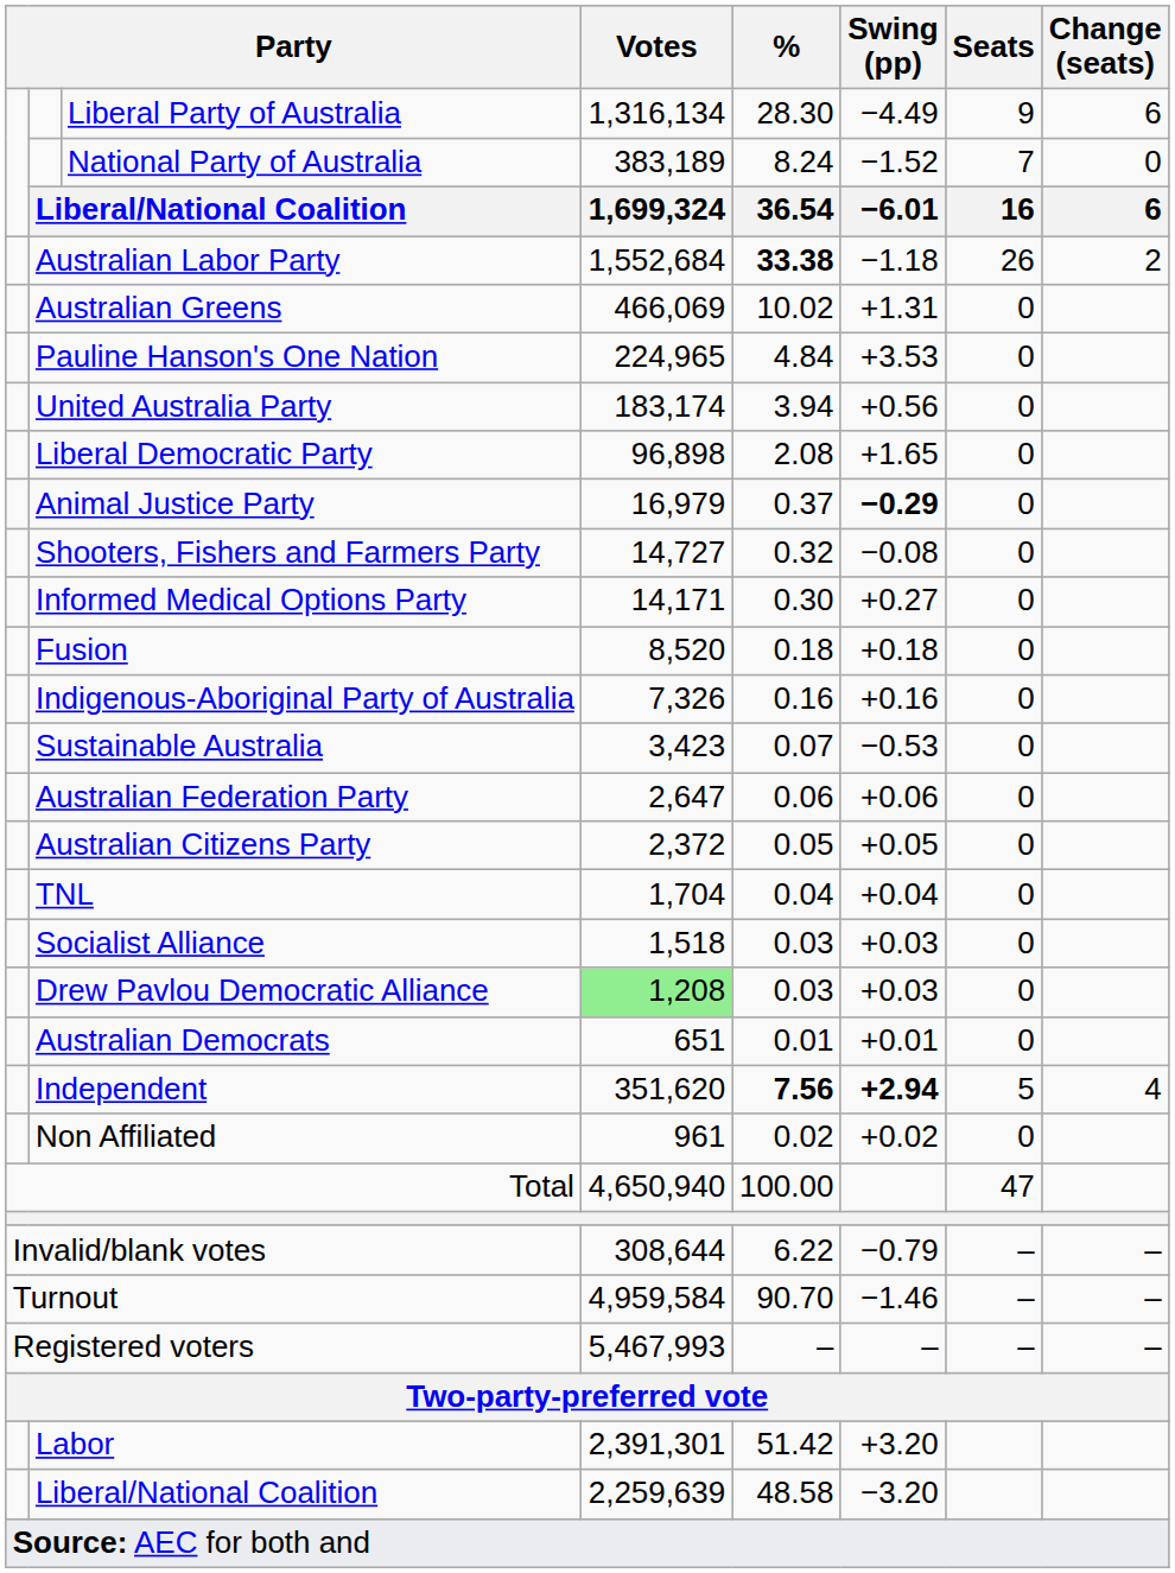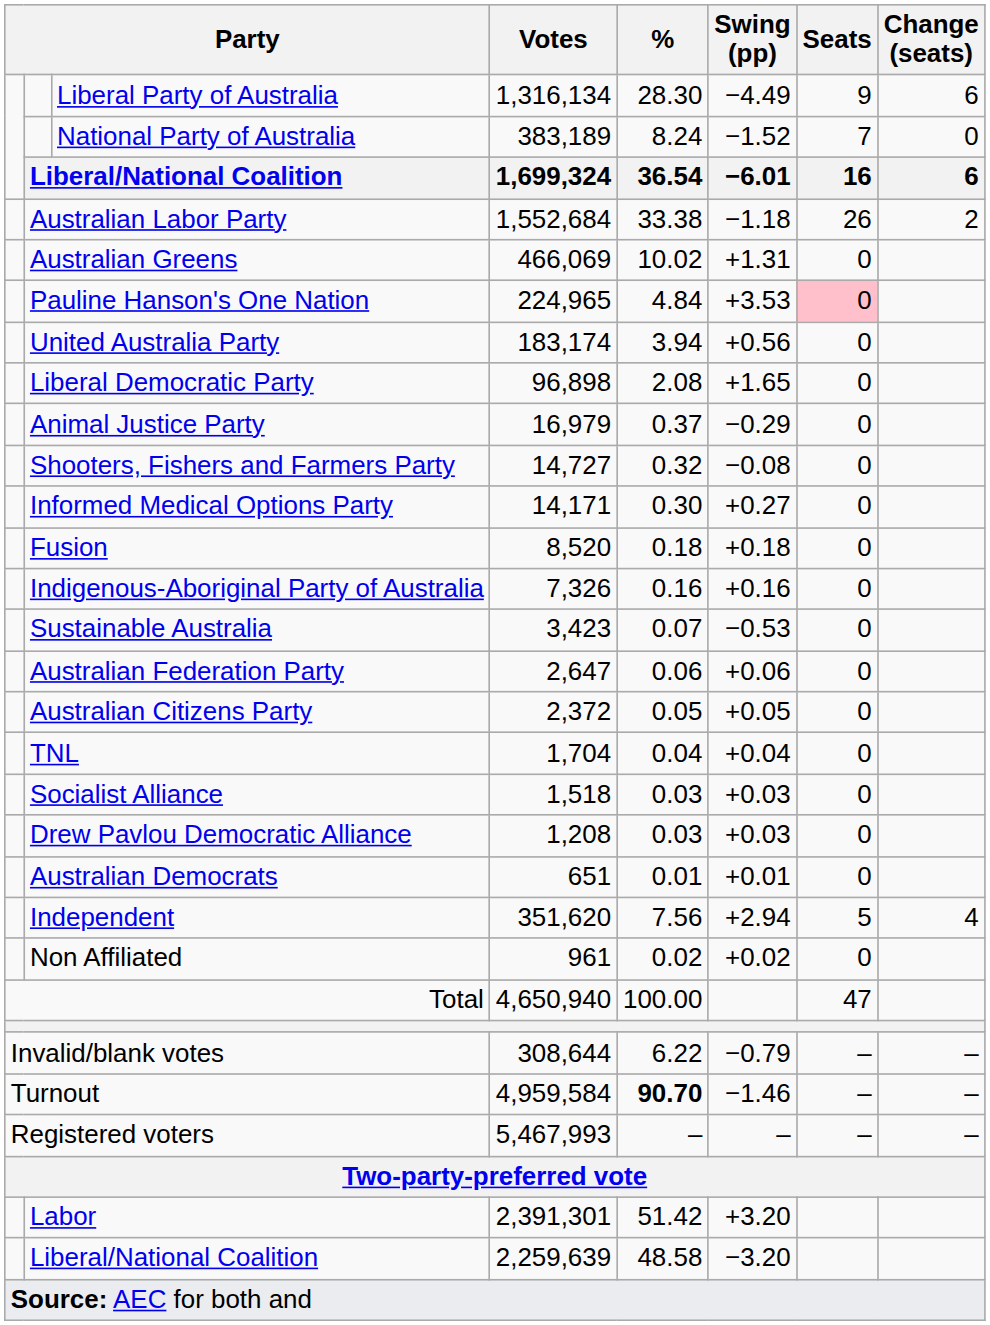Australian Labor Party | %: bold -> normal
Pauline Hanson's One Nation | Seats: no background -> pink background
Animal Justice Party | Swing (pp): bold -> normal
Drew Pavlou Democratic Alliance | Votes: lightgreen background -> no background
Independent | %: bold -> normal
Independent | Swing (pp): bold -> normal
Turnout | %: normal -> bold
